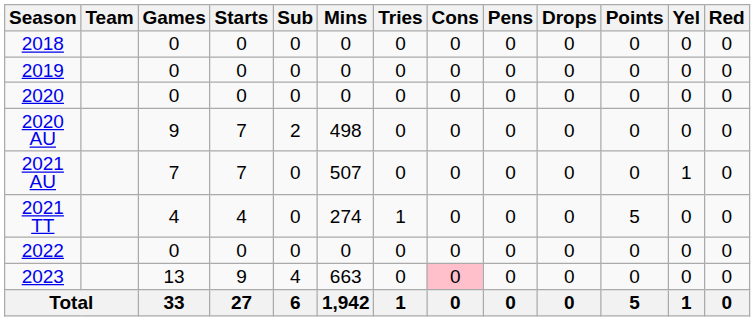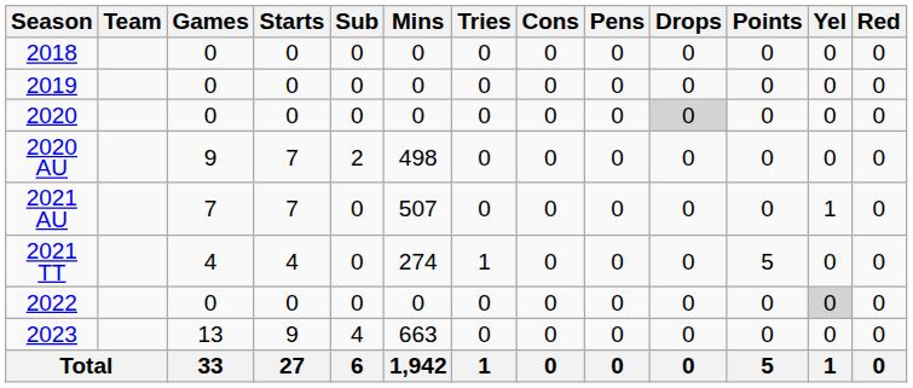2020 | Drops: no background -> lightgrey background
2022 | Yel: no background -> lightgrey background
2023 | Cons: pink background -> no background
